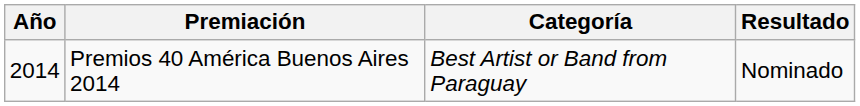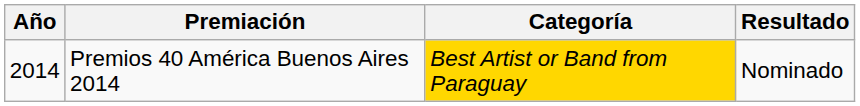Premios 40 América Buenos Aires 2014 | Categoría: no background -> gold background
